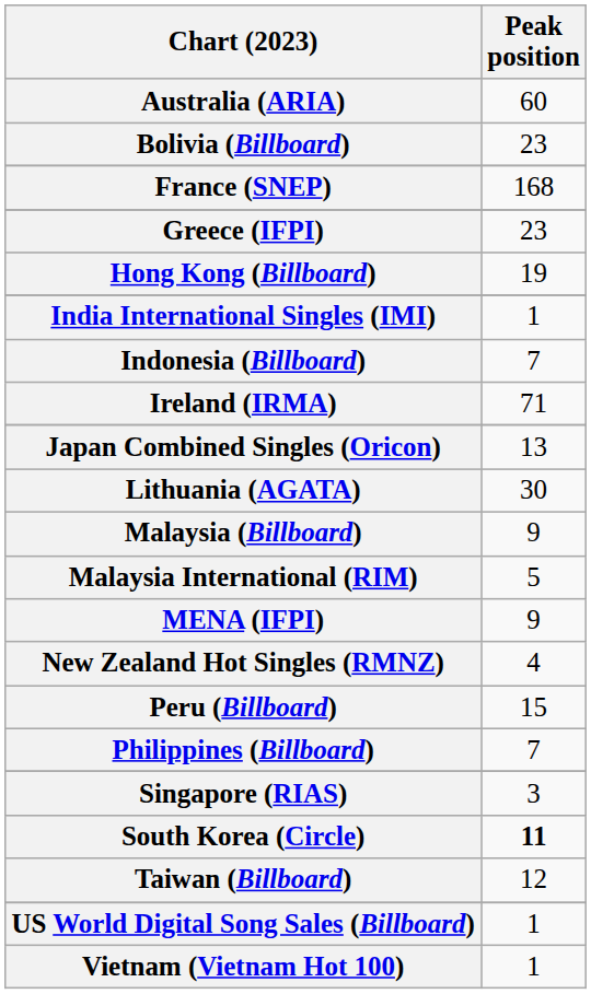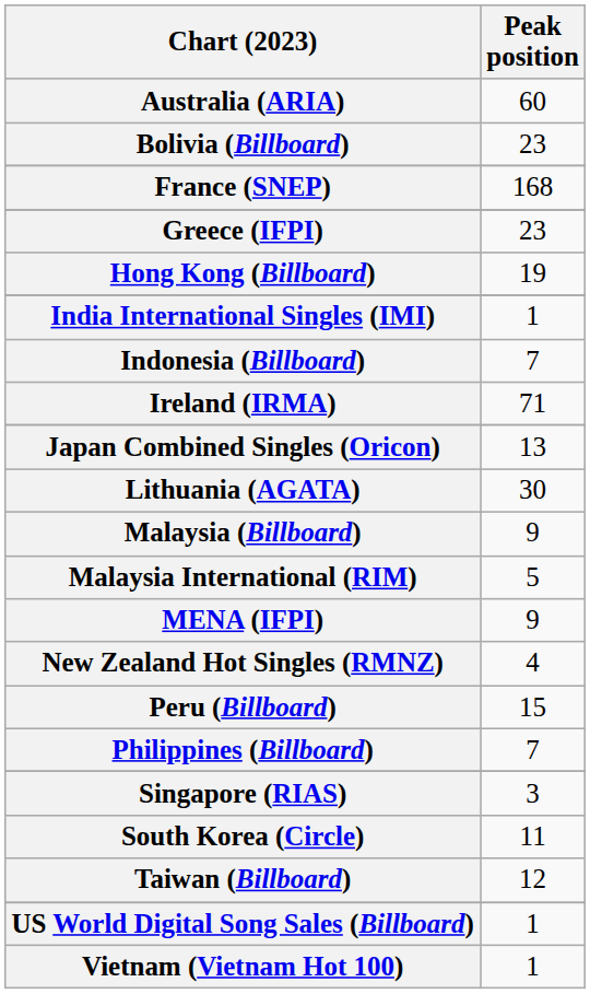South Korea (Circle) | Peak position: bold -> normal
